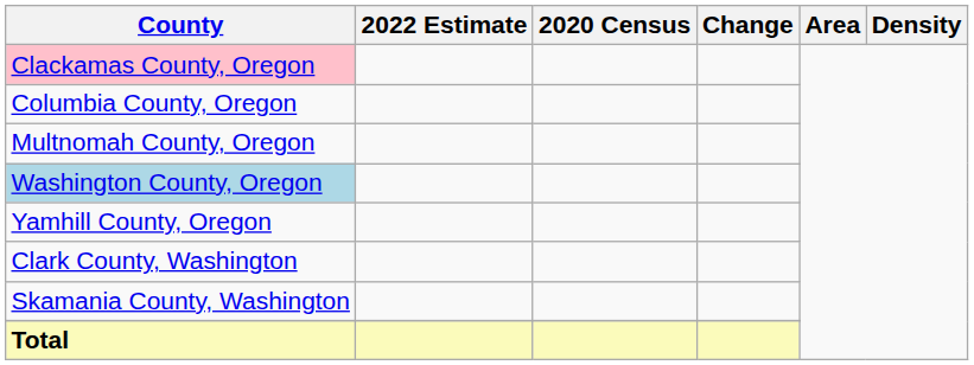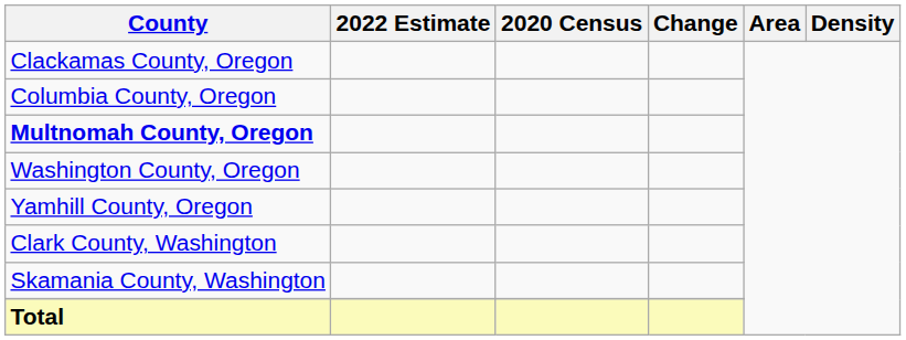Clackamas County, Oregon | County: pink background -> no background
Multnomah County, Oregon | County: normal -> bold
Washington County, Oregon | County: lightblue background -> no background
